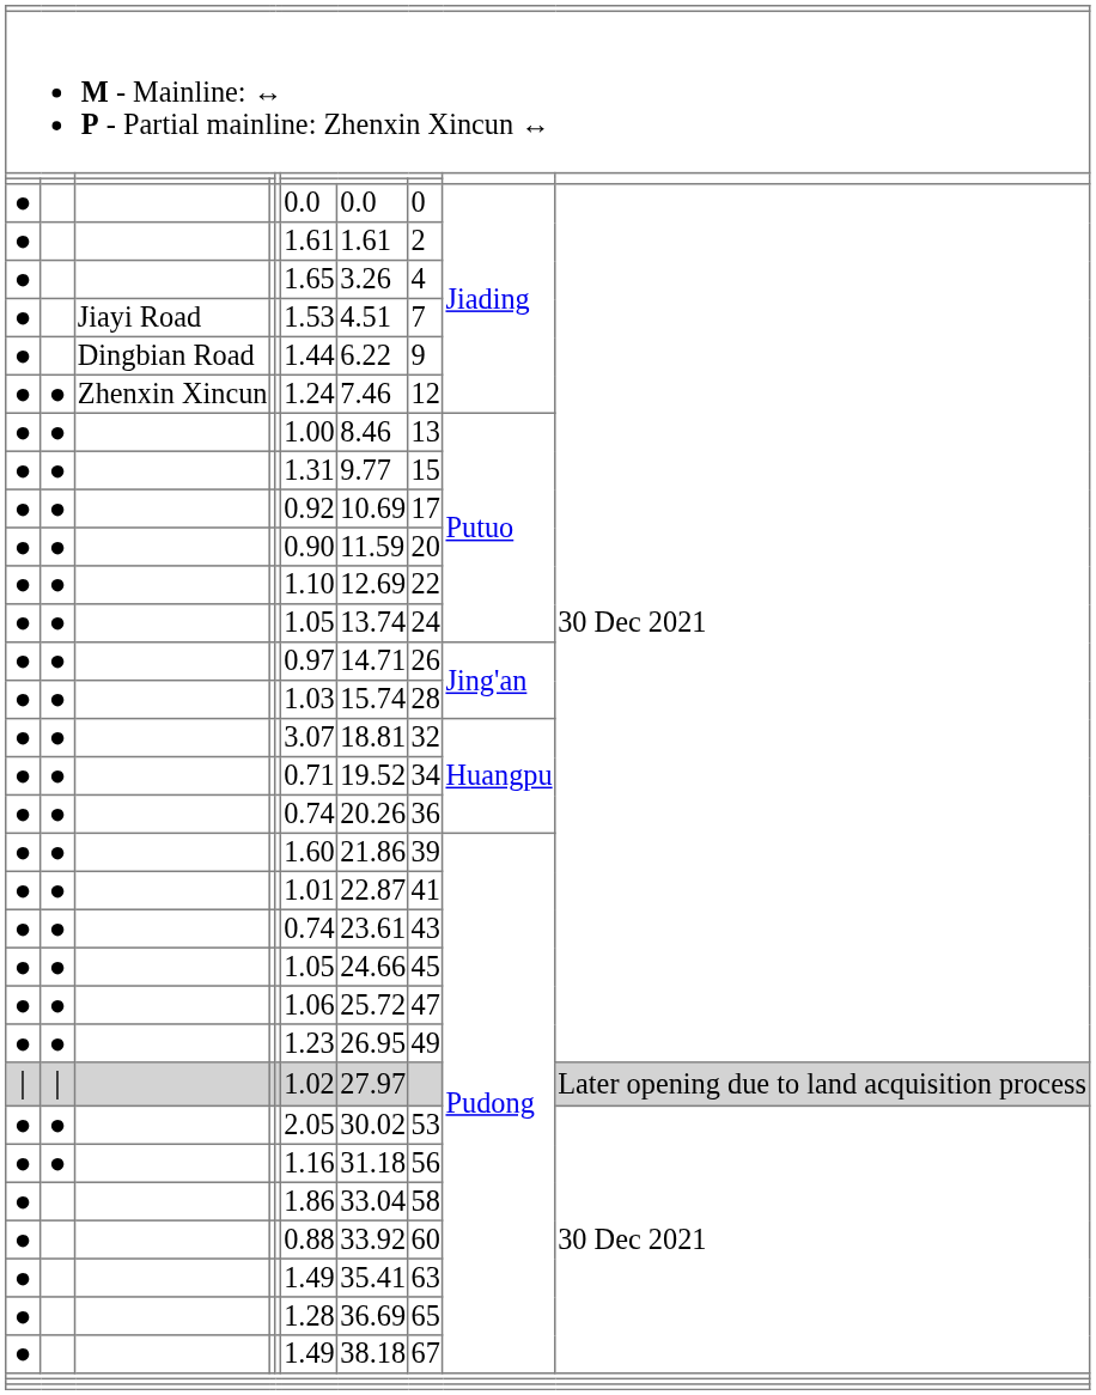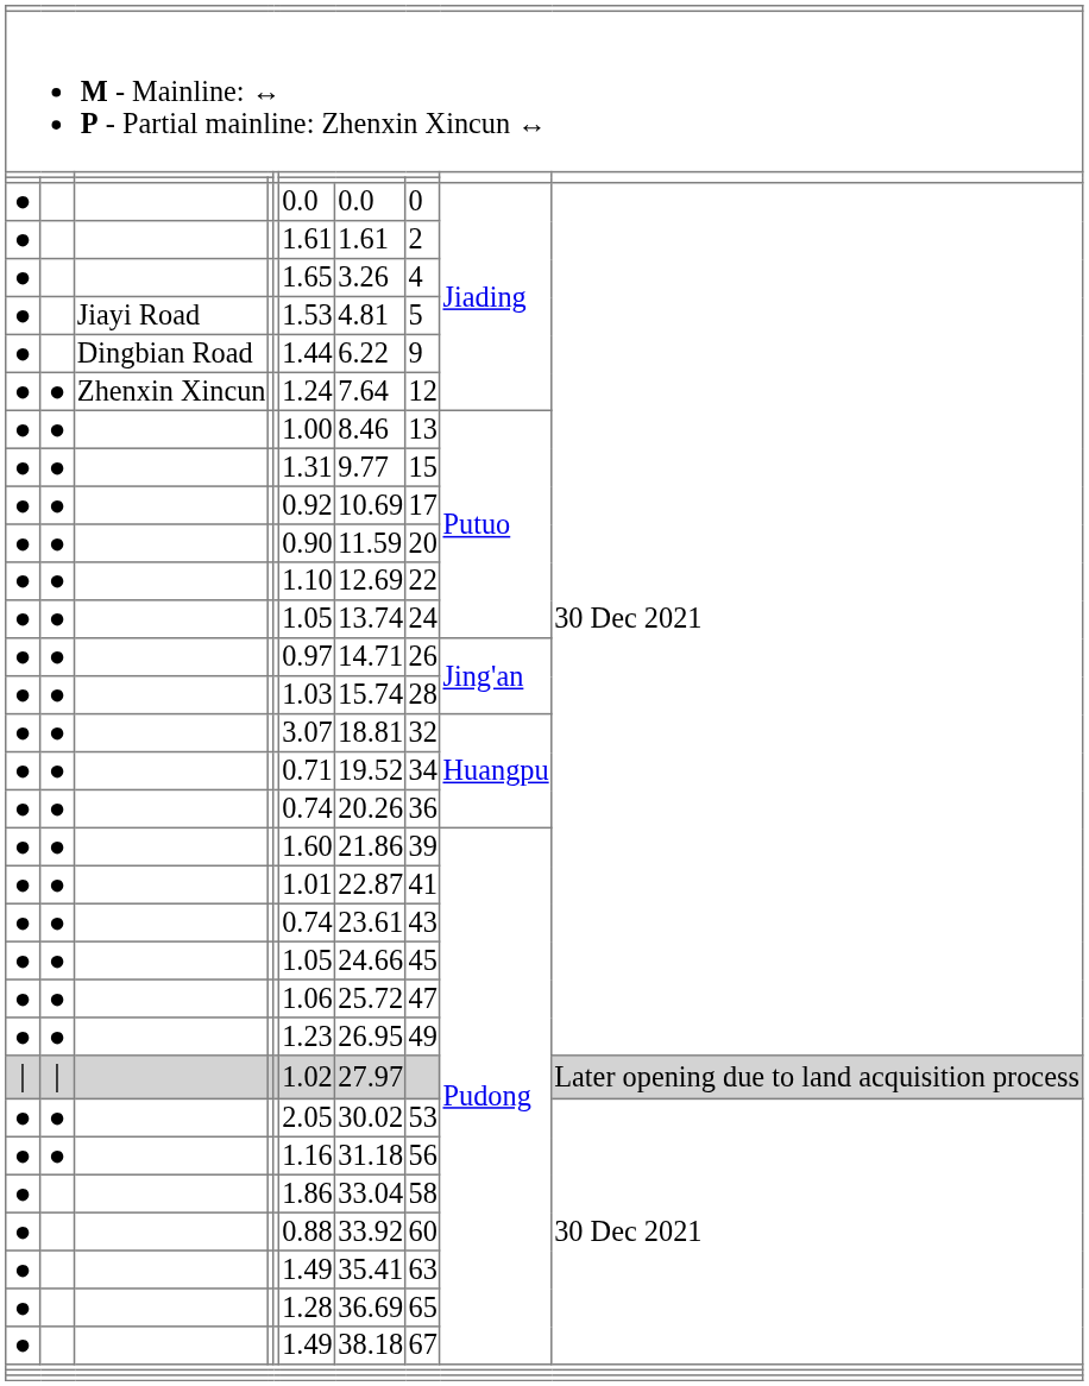Jiayi Road | column 7: 4.51 -> 4.81
Jiayi Road | column 8: 7 -> 5
Zhenxin Xincun | column 7: 7.46 -> 7.64
